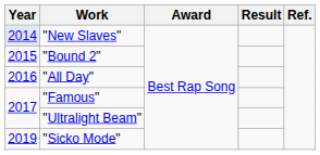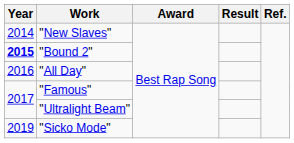"New Slaves" | Year: lavender background -> no background
"Bound 2" | Year: normal -> bold
